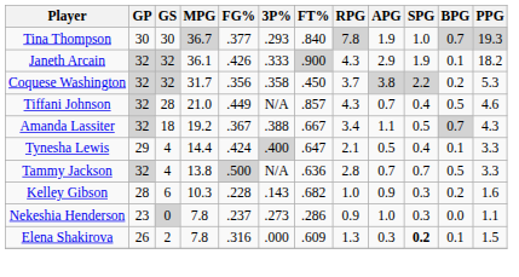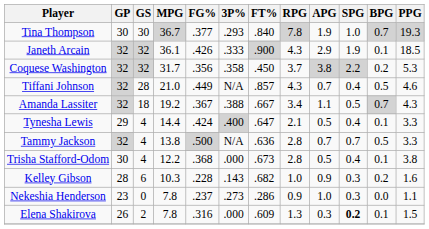Janeth Arcain | PPG: 18.2 -> 18.5
+ row: Trisha Stafford-Odom | 30 | 4 | 12.2 | .368 | .000 | .673 | 2.8 | 0.5 | 0.4 | 0.1 | 3.8
Nekeshia Henderson | GS: lightgrey background -> no background
